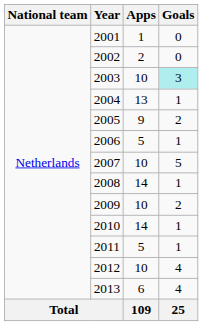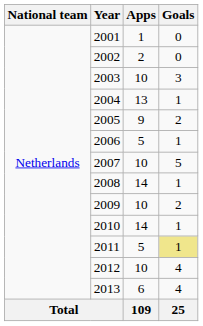2003 | Goals: paleturquoise background -> no background
2011 | Goals: no background -> khaki background
